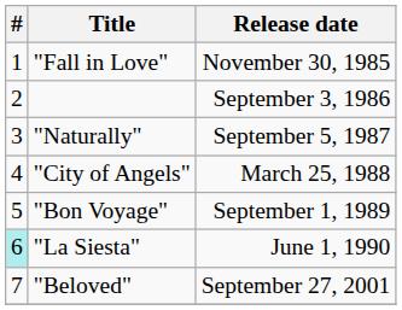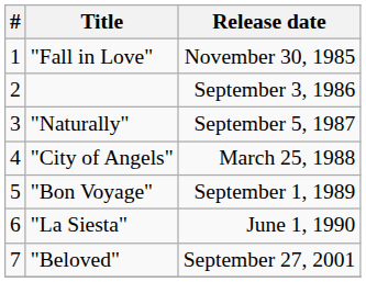"La Siesta" | #: paleturquoise background -> no background
